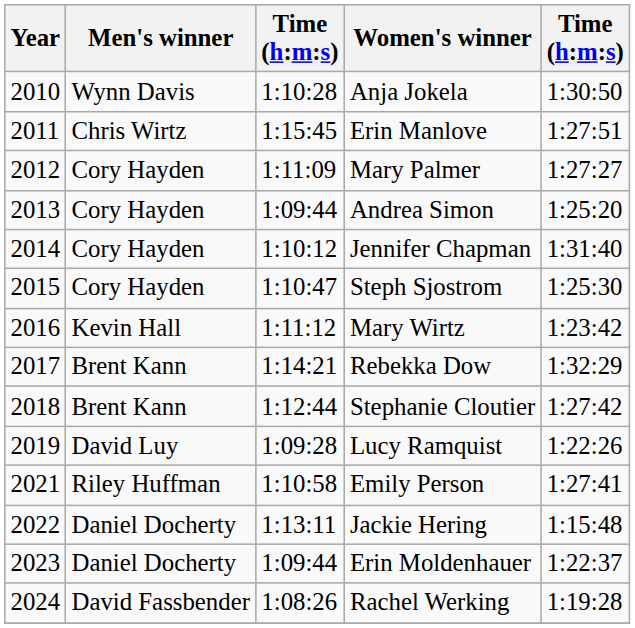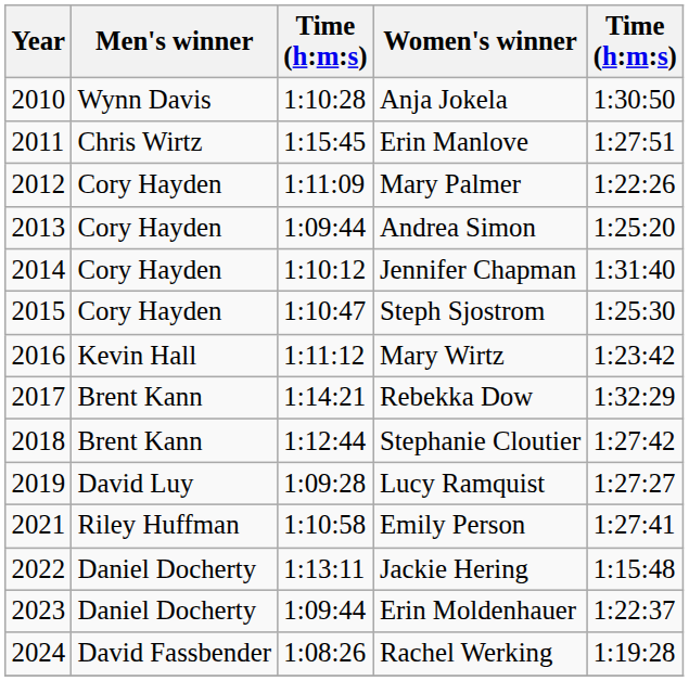Mary Palmer | column 5: 1:27:27 -> 1:22:26
Lucy Ramquist | column 5: 1:22:26 -> 1:27:27
